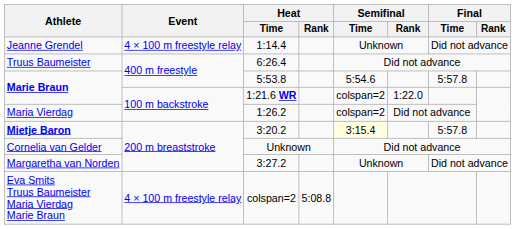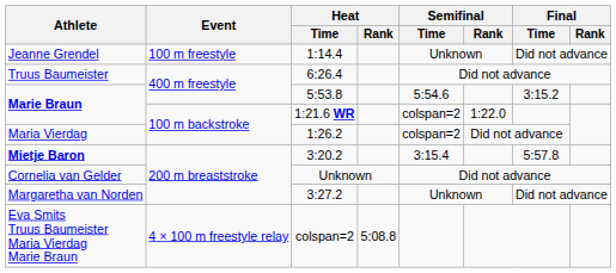1:14.4 | Event: 4 × 100 m freestyle relay -> 100 m freestyle
5:53.8 | Final / Time: 5:57.8 -> 3:15.2
3:20.2 | Semifinal / Time: lightyellow background -> no background
